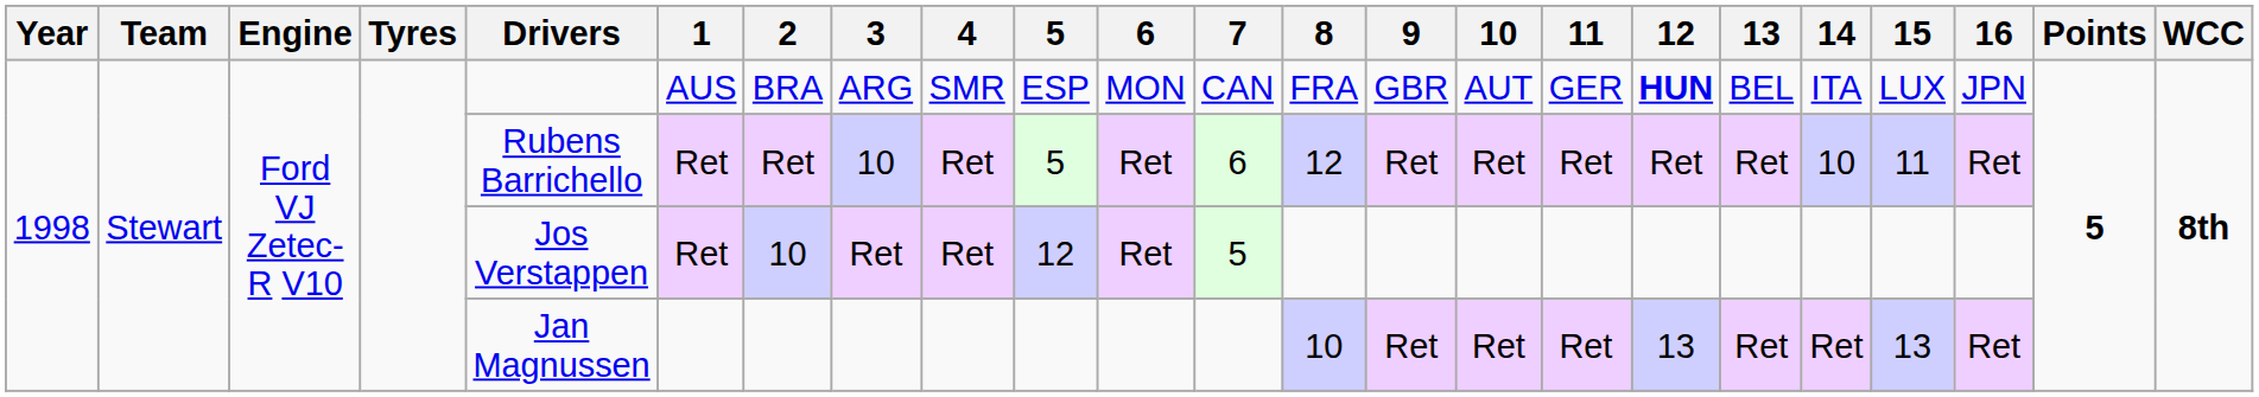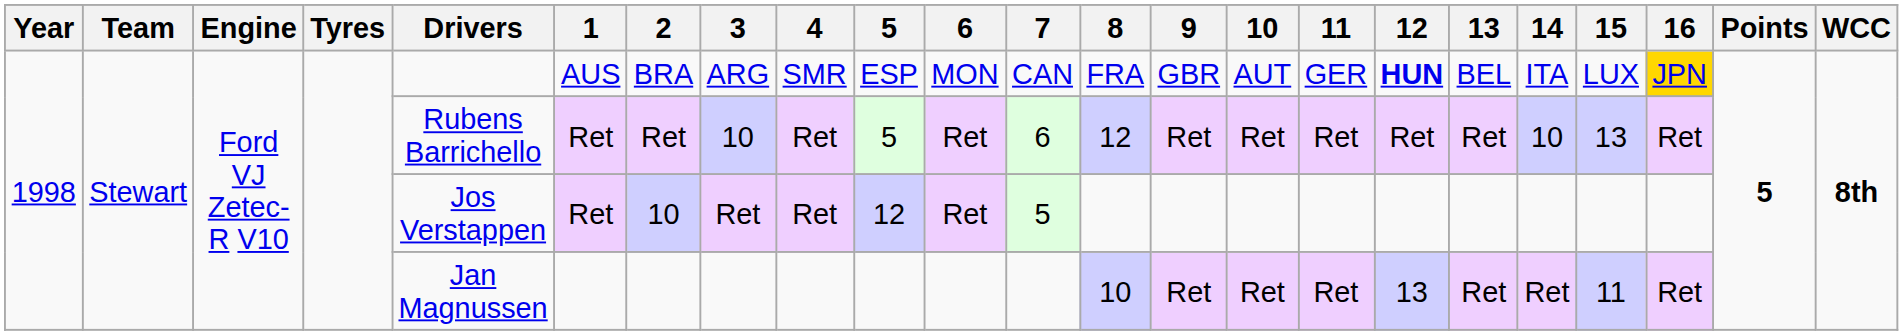row 2 | 16: no background -> gold background
row 3 | 15: 11 -> 13
row 5 | 15: 13 -> 11
